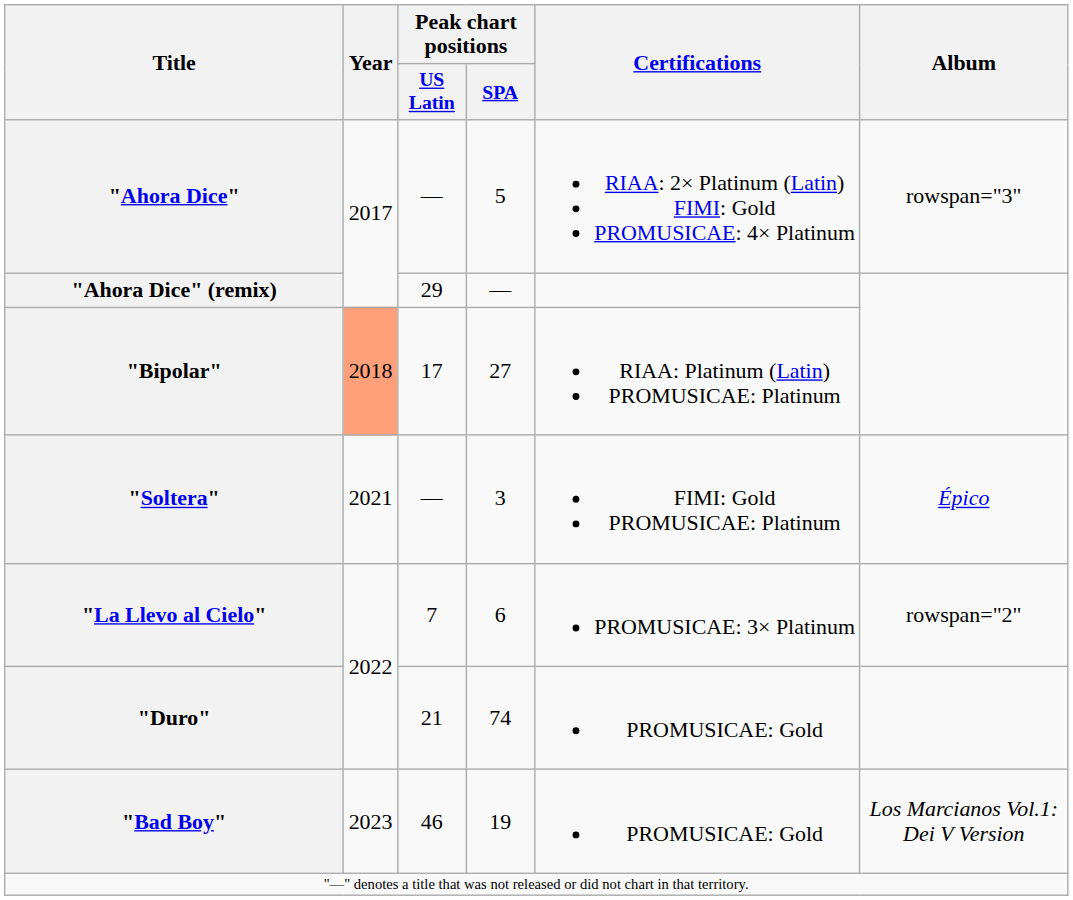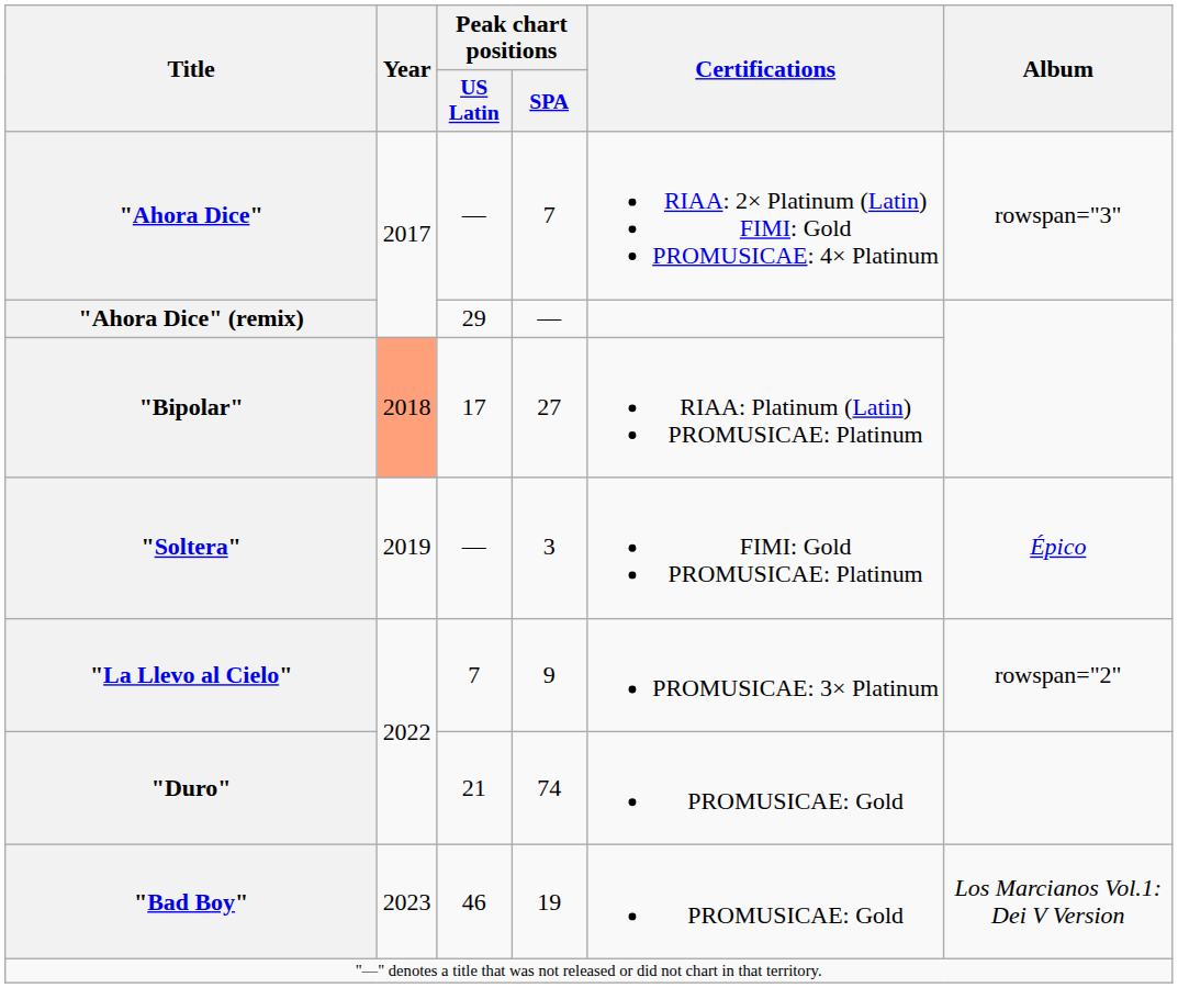"Ahora Dice" | Peak chart positions / SPA: 5 -> 7
"Soltera" | Year: 2021 -> 2019
"La Llevo al Cielo" | Peak chart positions / SPA: 6 -> 9
